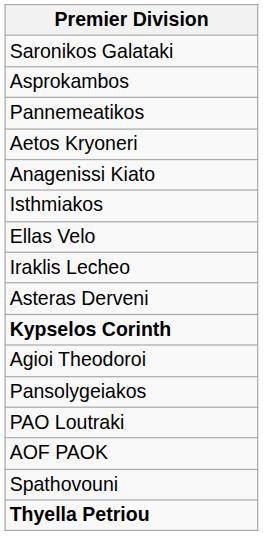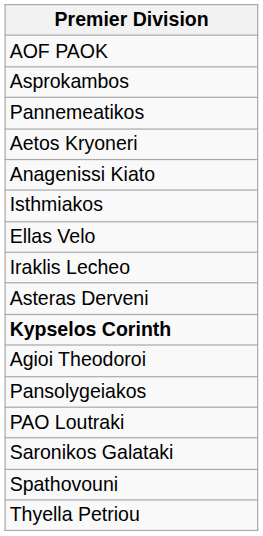row 2 | column 1: Saronikos Galataki -> AOF PAOK
row 15 | column 1: AOF PAOK -> Saronikos Galataki
row 17 | column 1: bold -> normal
